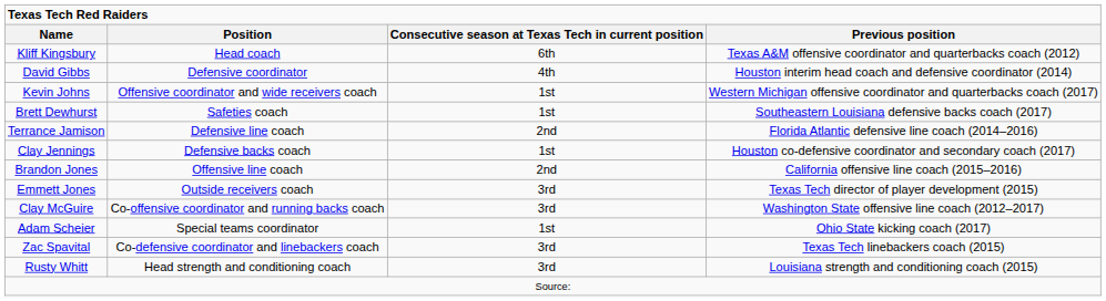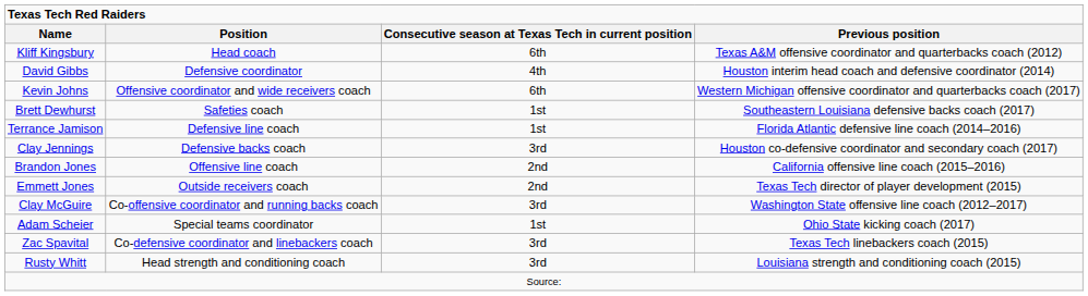Kevin Johns | Consecutive season at Texas Tech in current position: 1st -> 6th
Terrance Jamison | Consecutive season at Texas Tech in current position: 2nd -> 1st
Clay Jennings | Consecutive season at Texas Tech in current position: 1st -> 3rd
Emmett Jones | Consecutive season at Texas Tech in current position: 3rd -> 2nd
